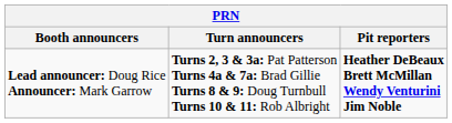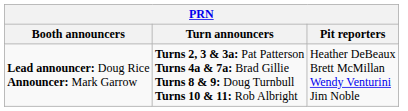Lead announcer: Doug Rice Announcer: Mark Garrow | Pit reporters: bold -> normal
